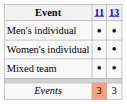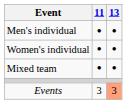Events | 11: lightsalmon background -> no background
Events | 13: no background -> lightsalmon background
